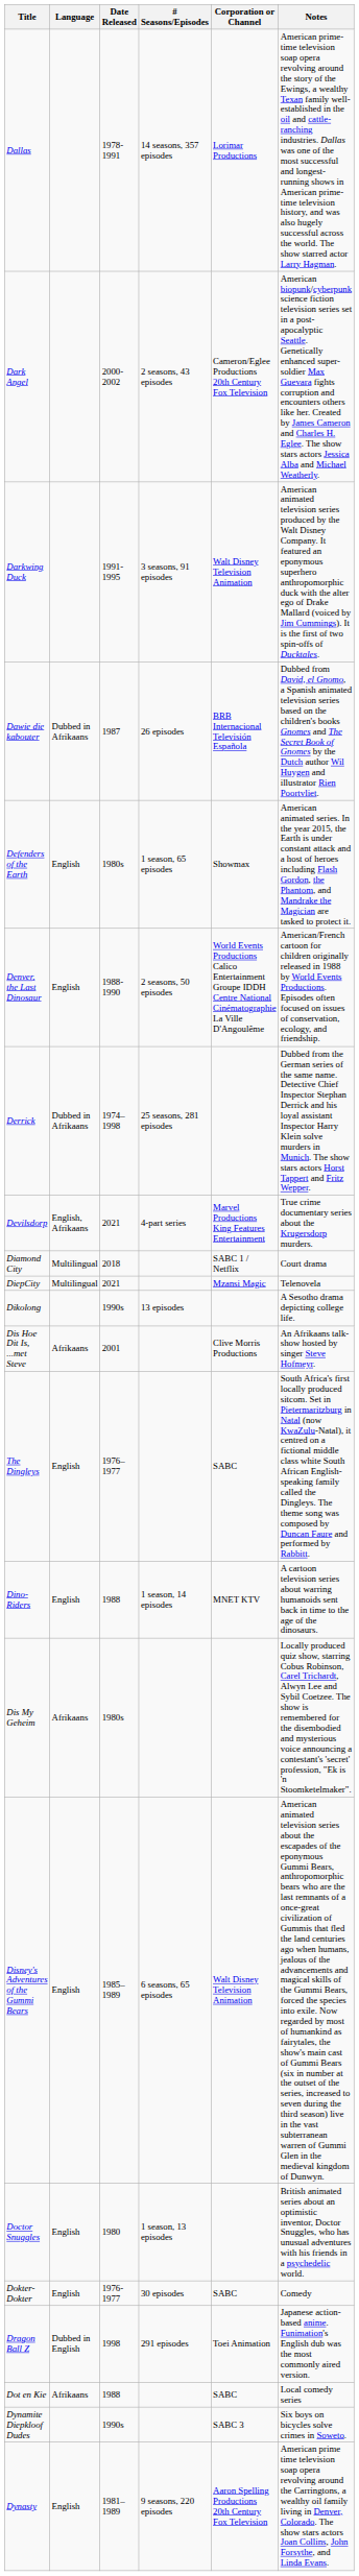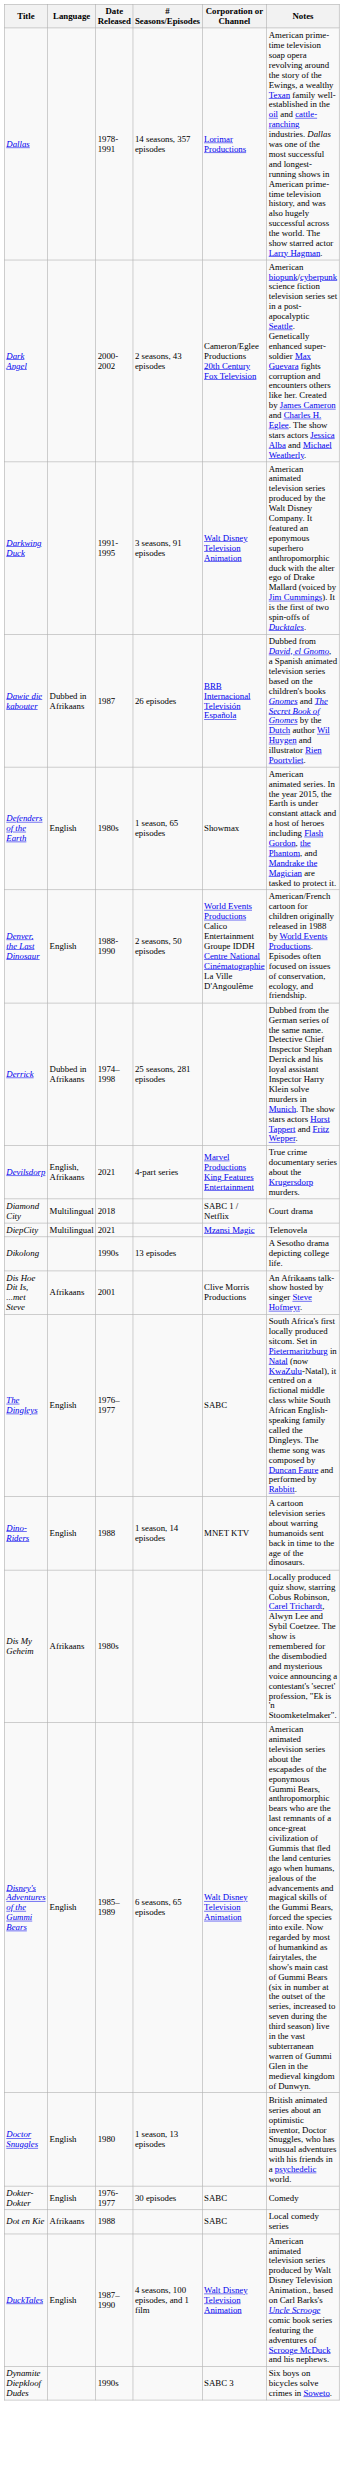- row: Dragon Ball Z | Dubbed in English | 1998 | 291 episodes | Toei Animation | Japanese action-based anime. Funimation's English dub was the most commonly aired version.
+ row: DuckTales | English | 1987–1990 | 4 seasons, 100 episodes, and 1 film | Walt Disney Television Animation | American animated television series produced by Walt Disney Television Animation., based on Carl Barks's Uncle Scrooge comic book series featuring the adventures of Scrooge McDuck and his nephews.
- row: Dynasty | English | 1981–1989 | 9 seasons, 220 episodes | Aaron Spelling Productions 20th Century Fox Television | American prime time television soap opera revolving around the Carringtons, a wealthy oil family living in Denver, Colorado. The show stars actors Joan Collins, John Forsythe, and Linda Evans.
